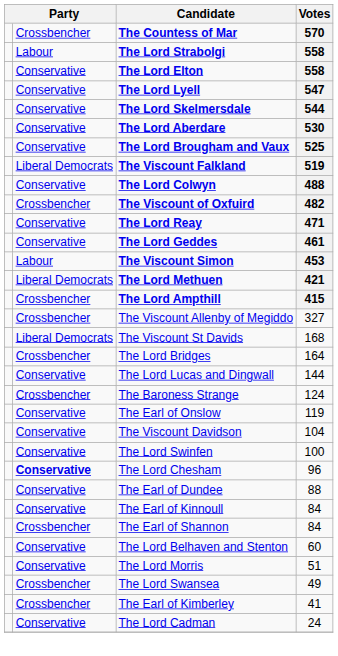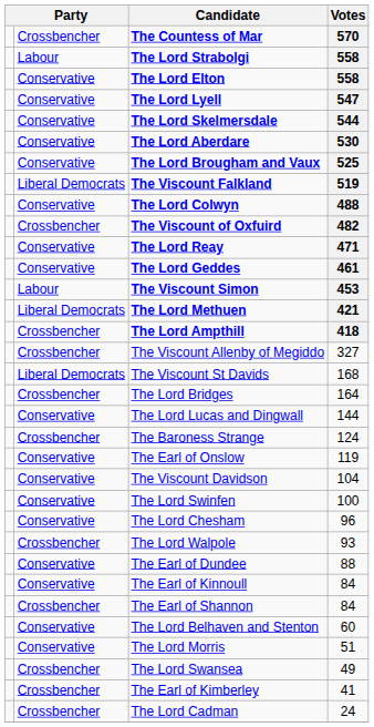The Lord Ampthill | Votes: 415 -> 418
The Lord Chesham | Party: bold -> normal
+ row: Crossbencher | The Lord Walpole | 93
The Lord Cadman | Party: Conservative -> Crossbencher
